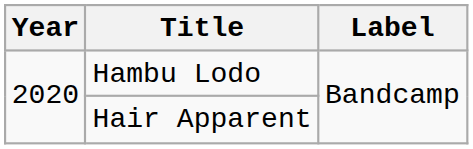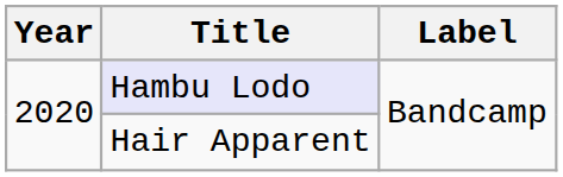Hambu Lodo | Title: no background -> lavender background
